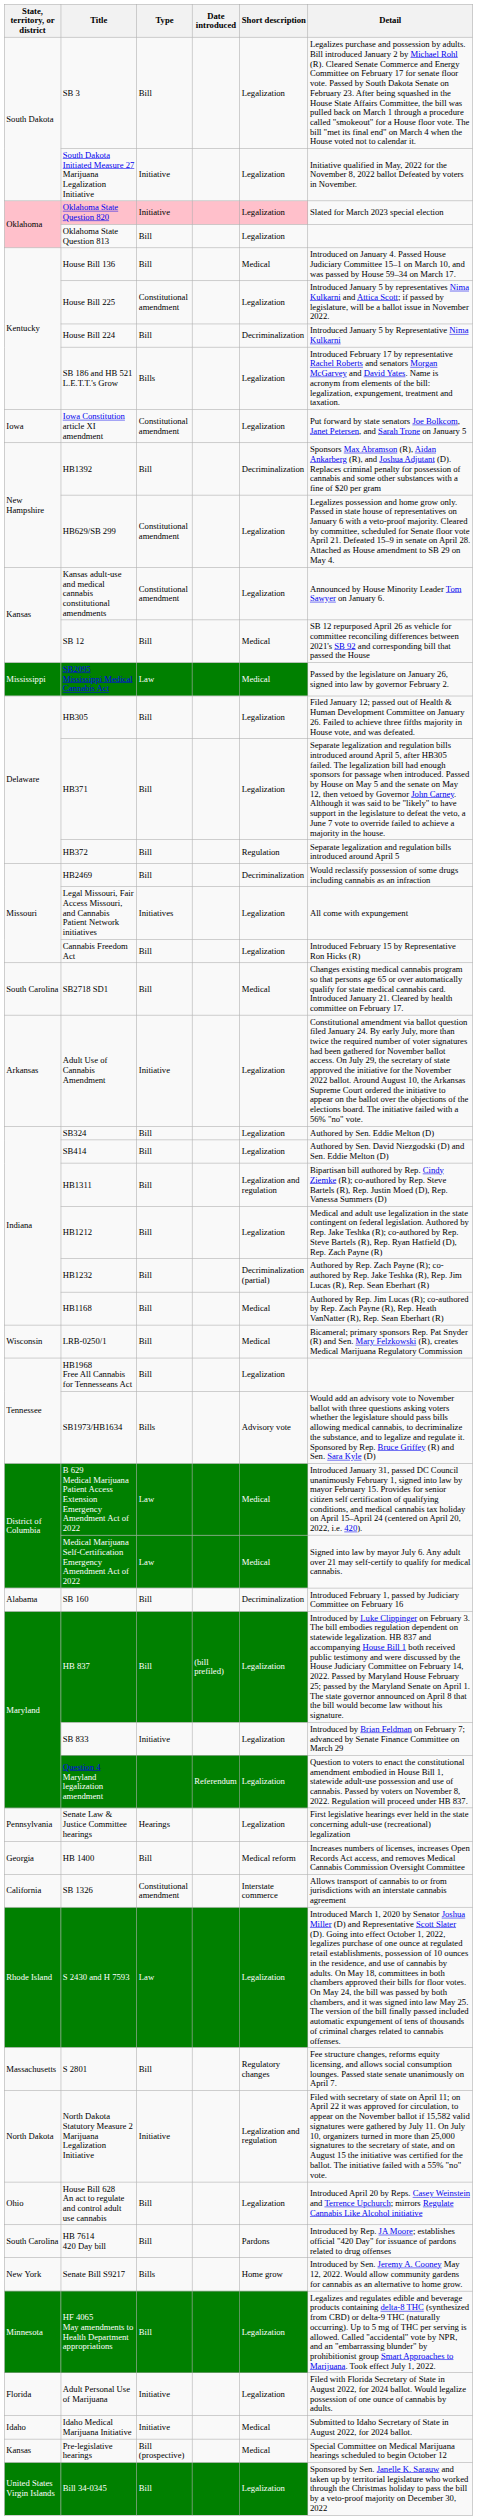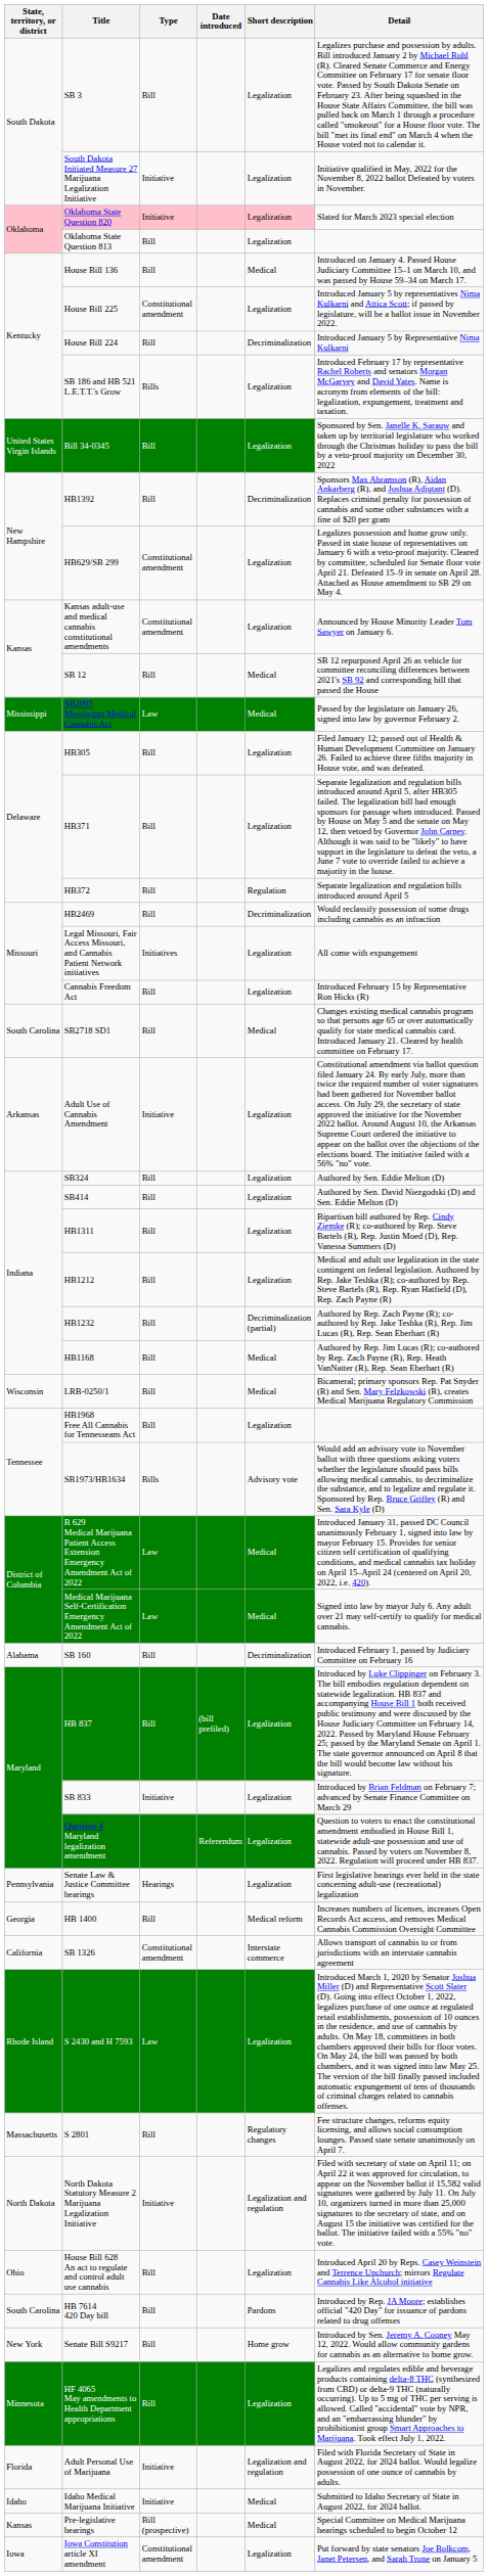rows swapped: Iowa Constitution article XI amendment <-> Bill 34-0345
HB1311 | Short description: Legalization and regulation -> Legalization
Senate Bill S9217 | Type: Bills -> Bill
Adult Personal Use of Marijuana | Short description: Legalization -> Legalization and regulation
